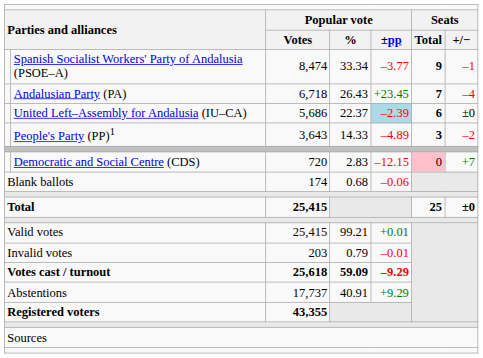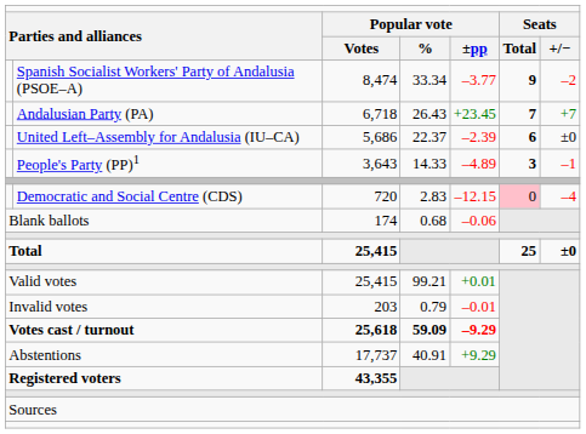Spanish Socialist Workers' Party of Andalusia (PSOE–A) | column 7: –1 -> –2
Andalusian Party (PA) | column 7: –4 -> +7
United Left–Assembly for Andalusia (IU–CA) | column 5: lightblue background -> no background
People's Party (PP)1 | column 7: –2 -> –1
Democratic and Social Centre (CDS) | column 7: +7 -> –4
